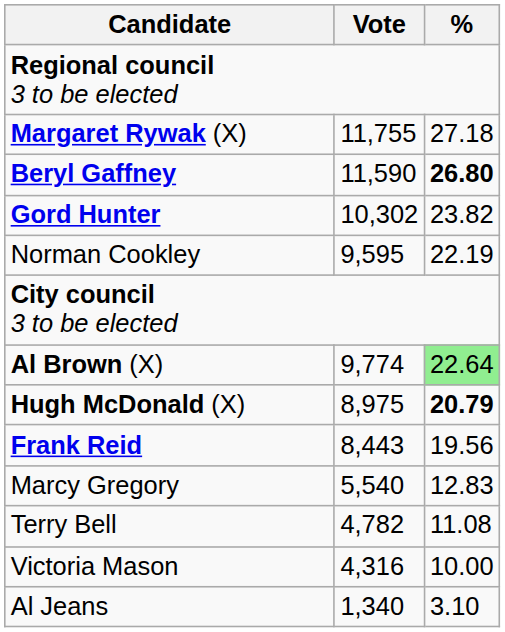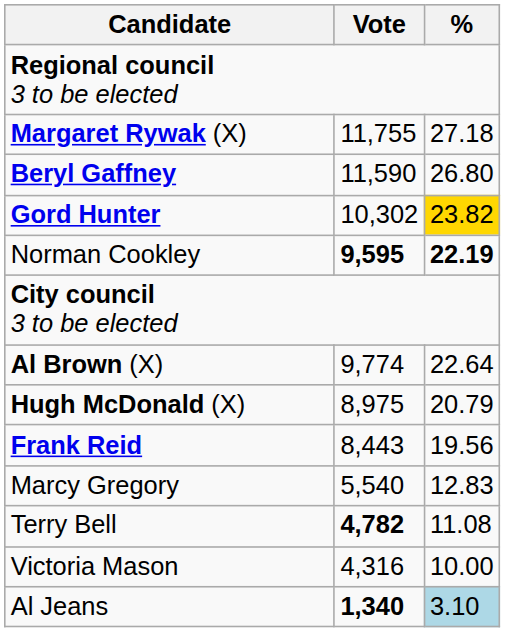Beryl Gaffney | %: bold -> normal
Gord Hunter | %: no background -> gold background
Norman Cookley | Vote: normal -> bold
Norman Cookley | %: normal -> bold
Al Brown (X) | %: lightgreen background -> no background
Hugh McDonald (X) | %: bold -> normal
Terry Bell | Vote: normal -> bold
Al Jeans | Vote: normal -> bold
Al Jeans | %: no background -> lightblue background
